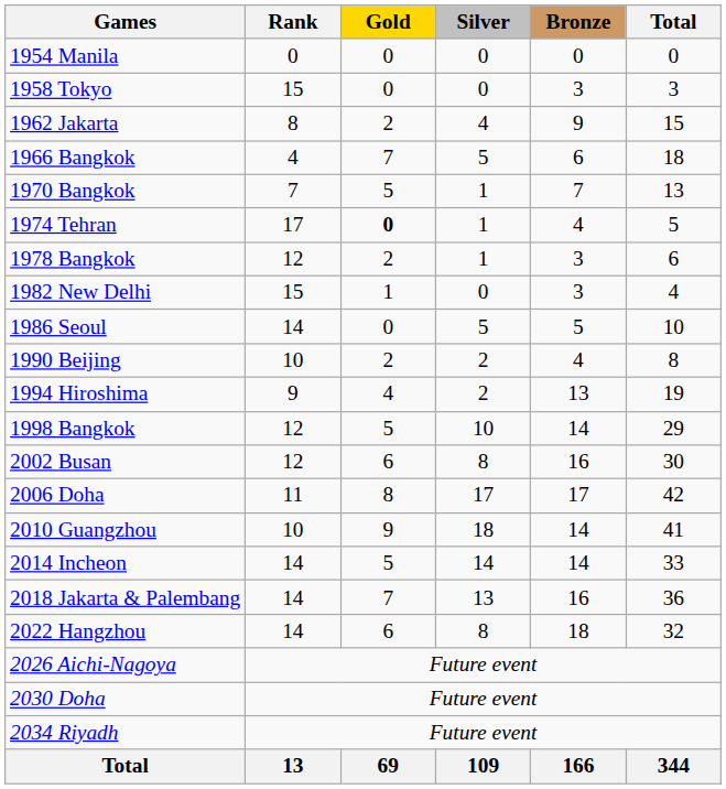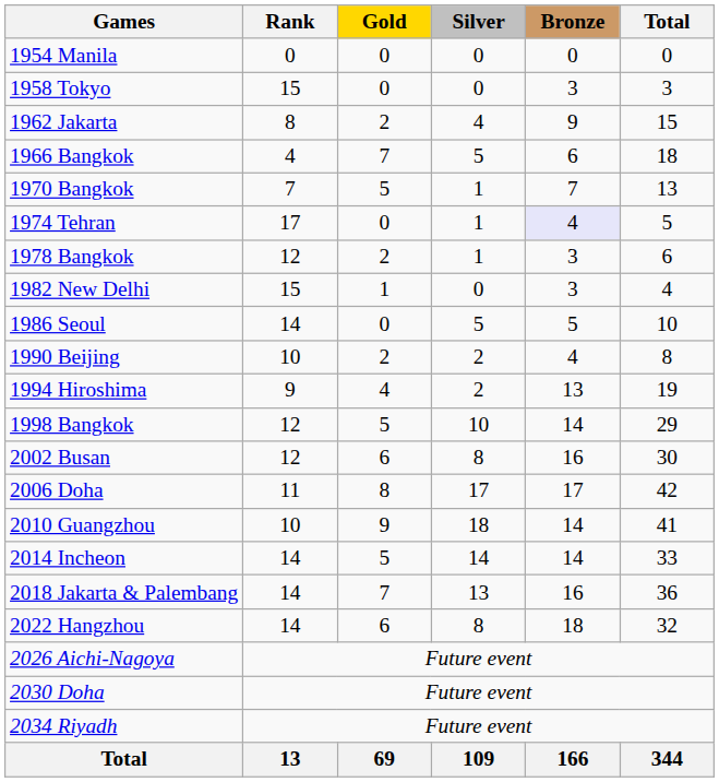1974 Tehran | Gold: bold -> normal
1974 Tehran | Bronze: no background -> lavender background
